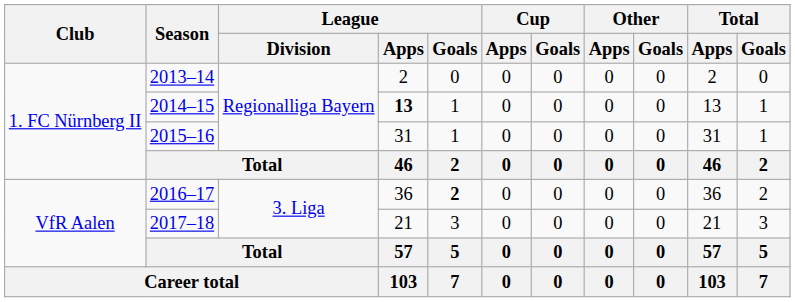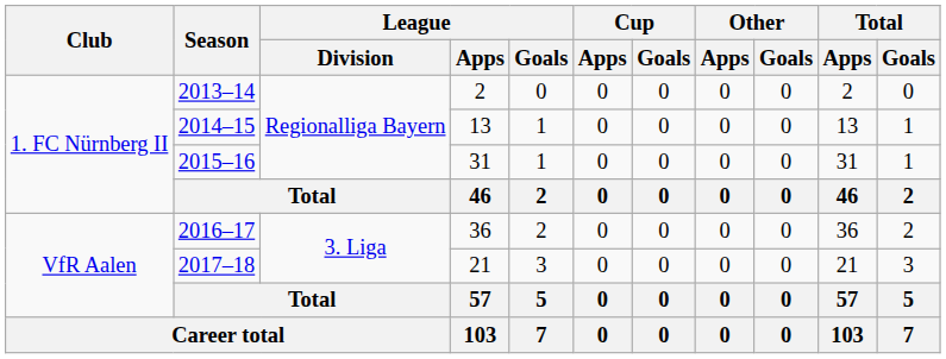2014–15 | League / Apps: bold -> normal
2016–17 | League / Goals: bold -> normal
